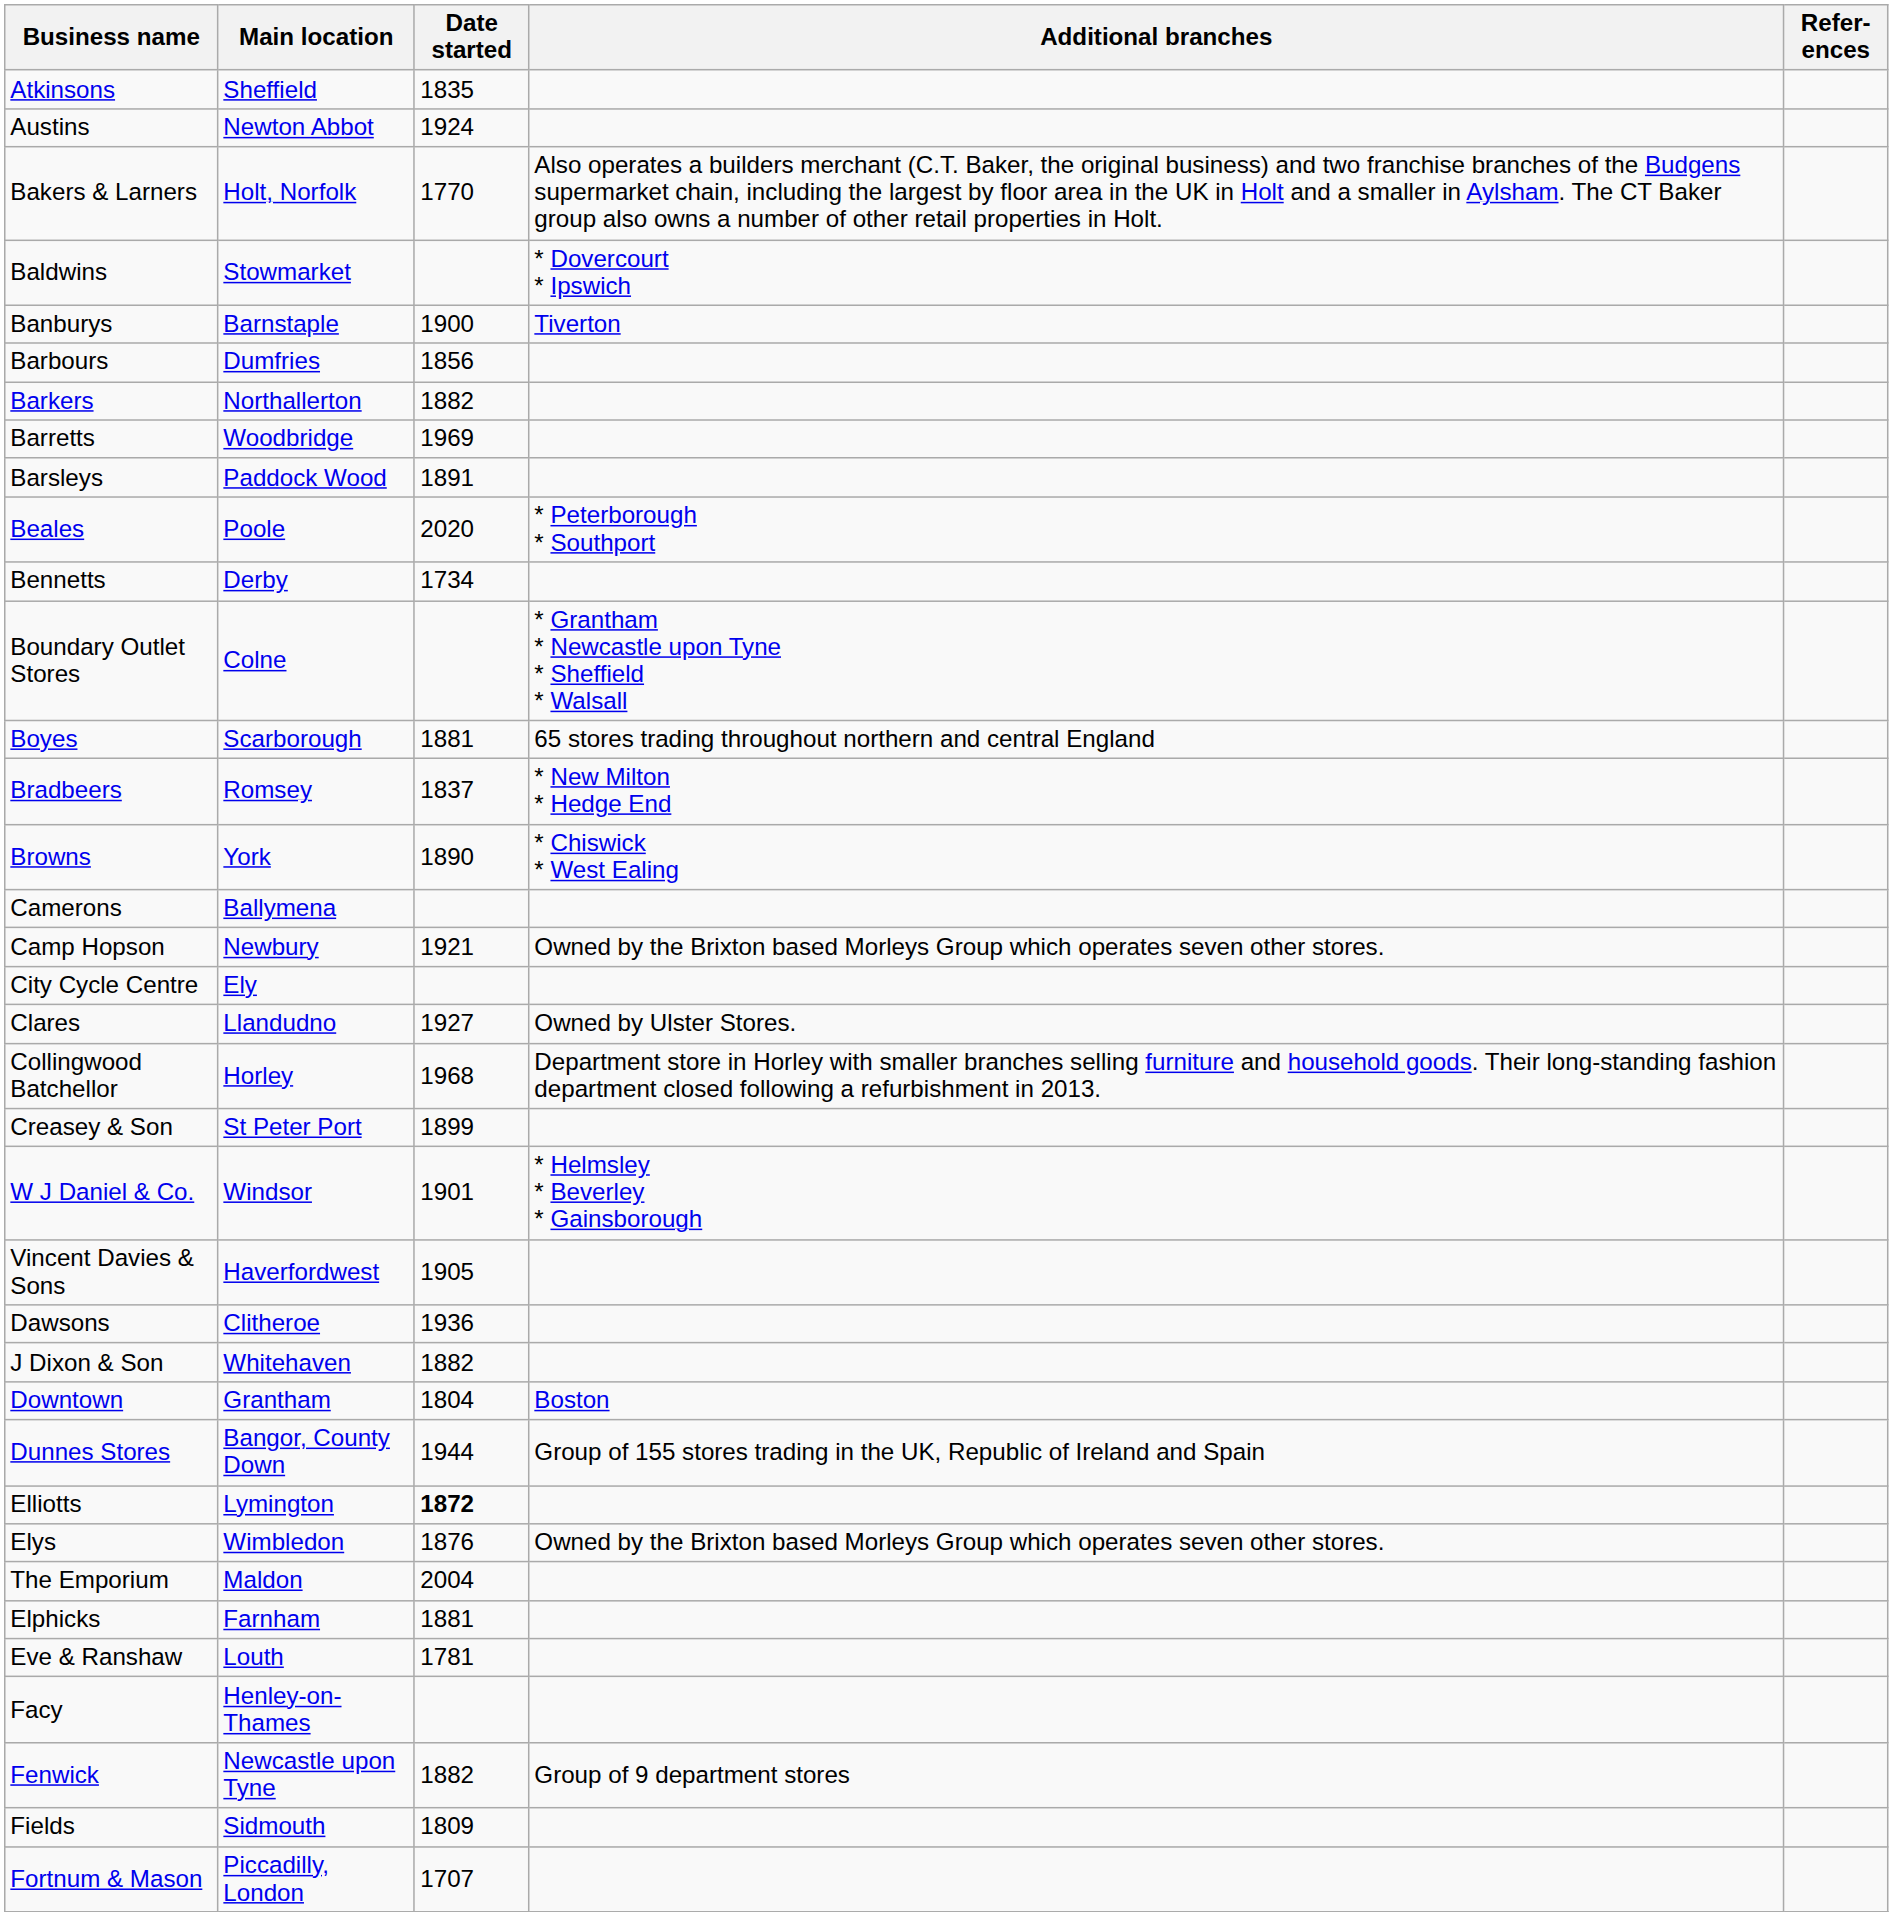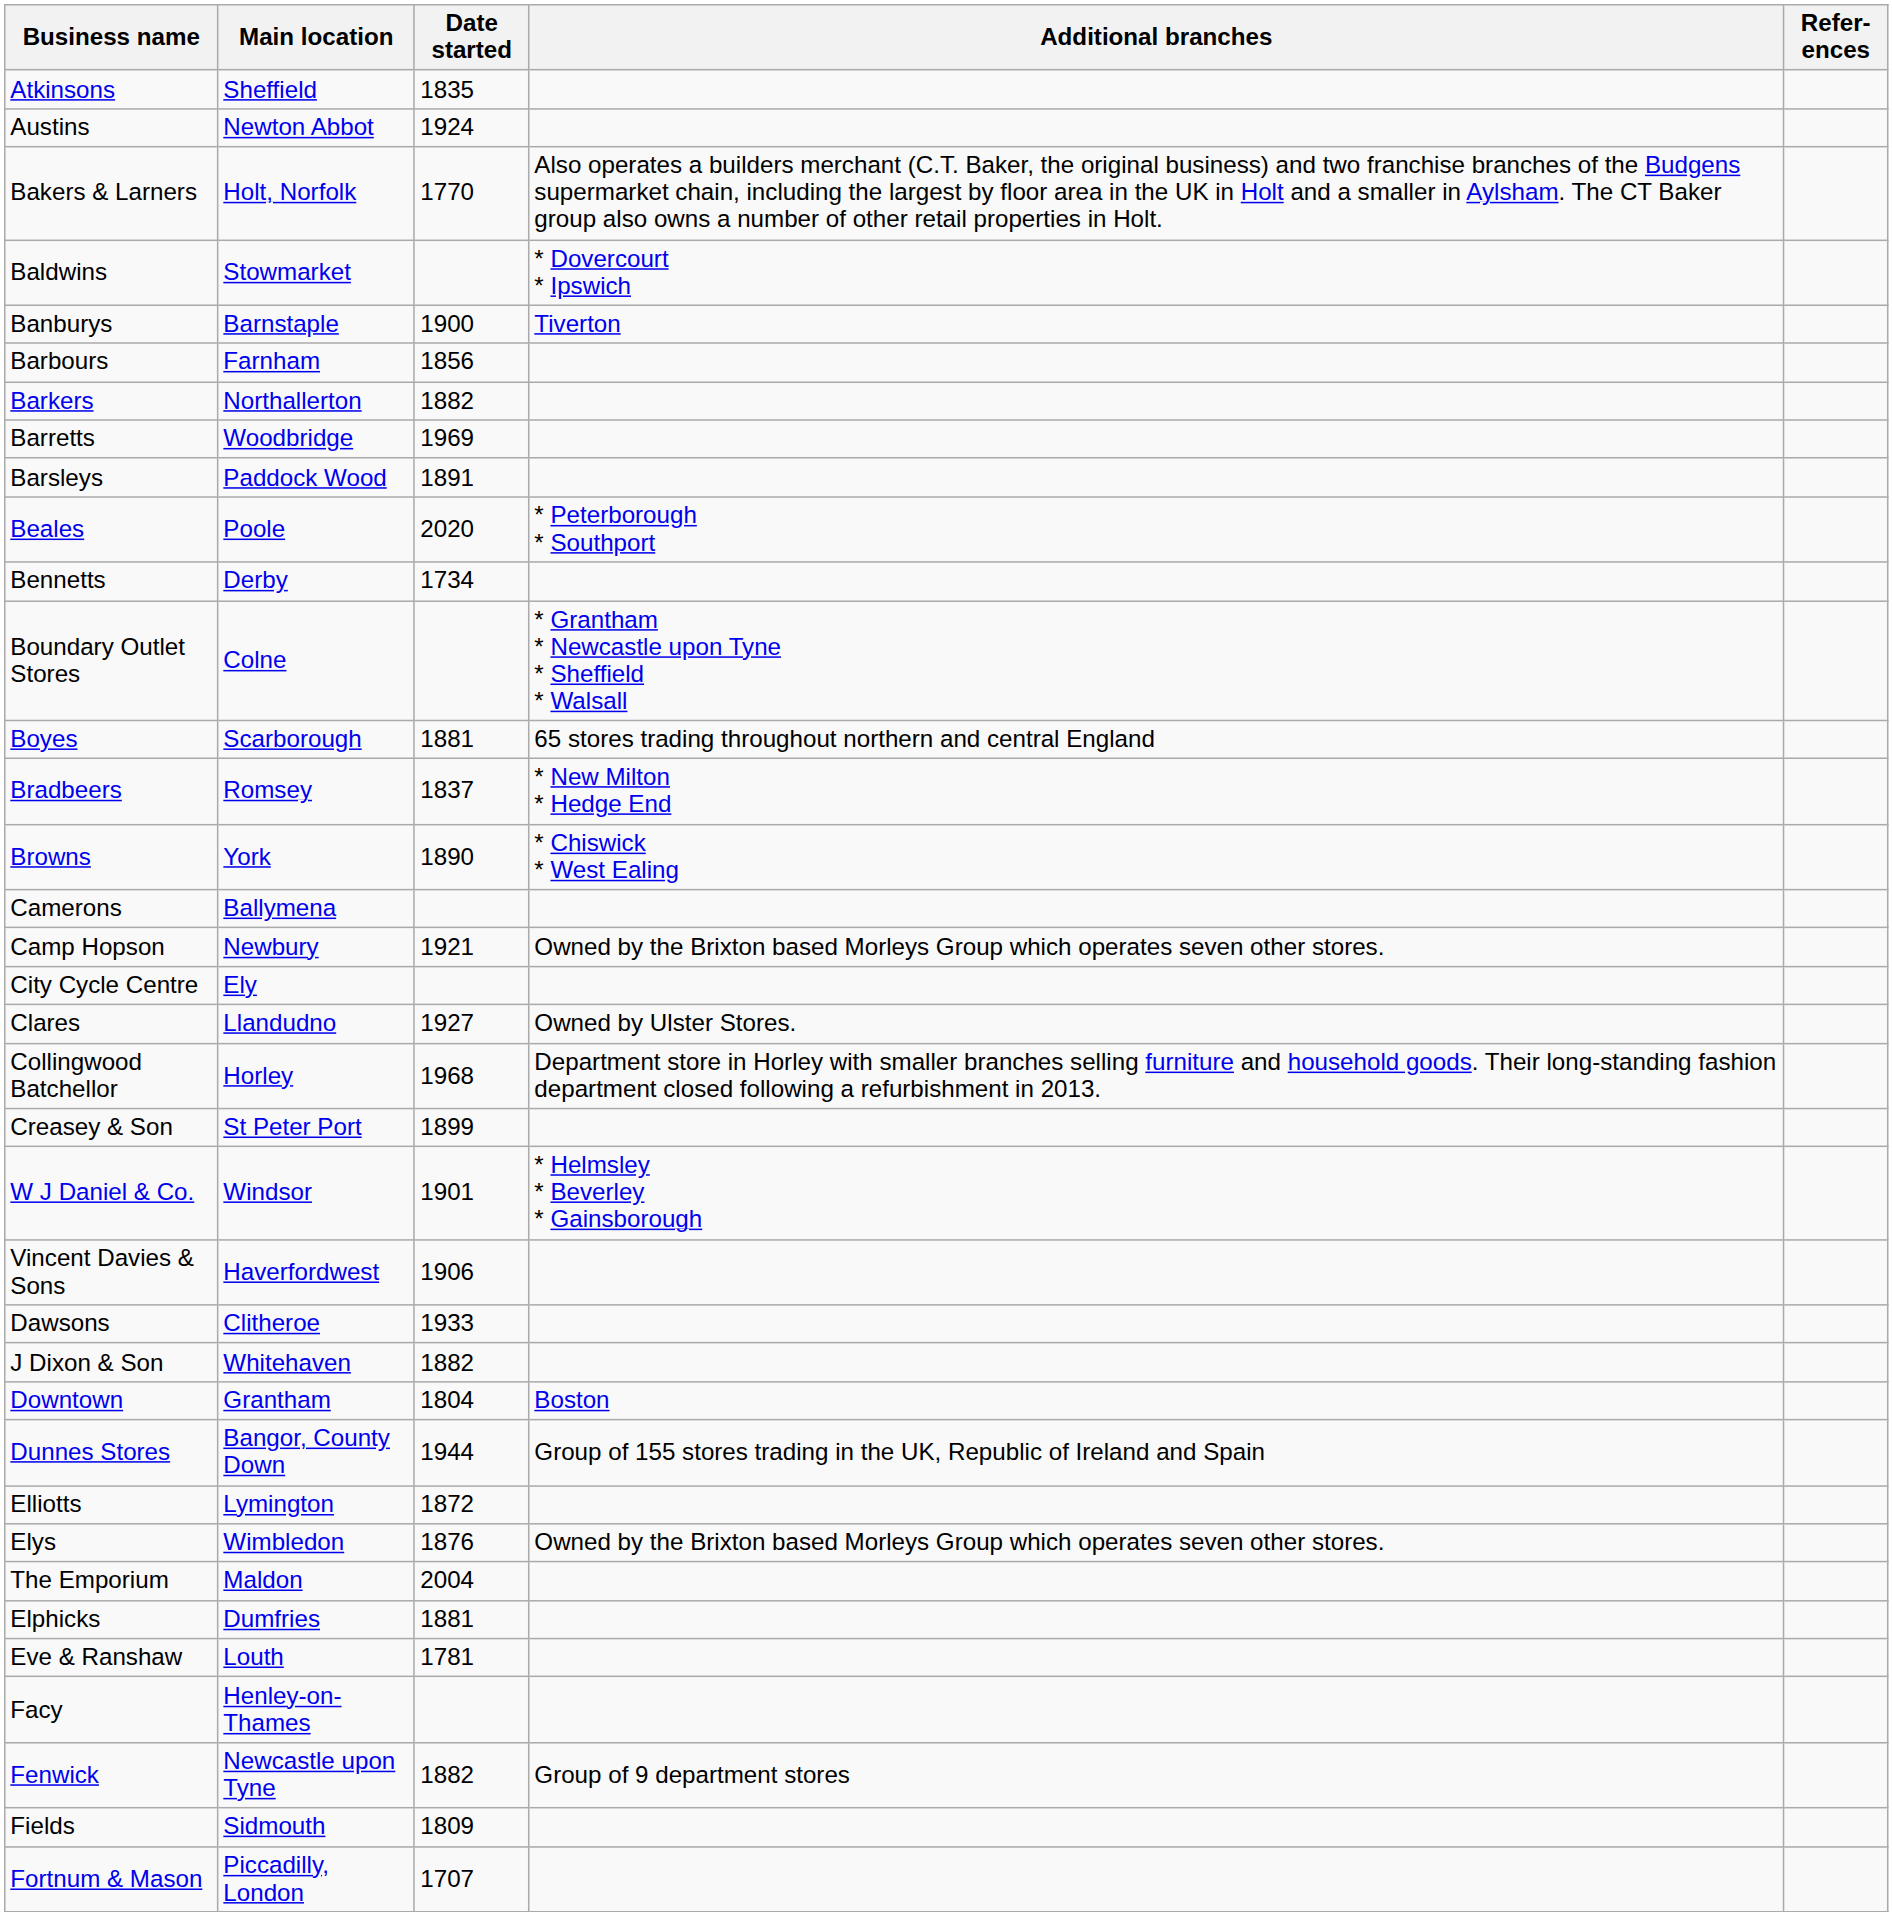Barbours | Main location: Dumfries -> Farnham
Vincent Davies & Sons | Date started: 1905 -> 1906
Dawsons | Date started: 1936 -> 1933
Elliotts | Date started: bold -> normal
Elphicks | Main location: Farnham -> Dumfries
